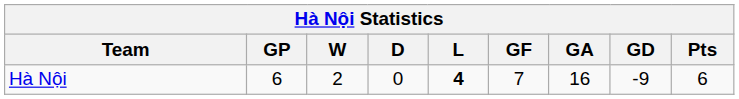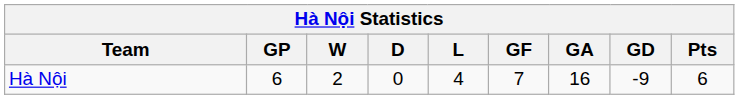Hà Nội | L: bold -> normal
